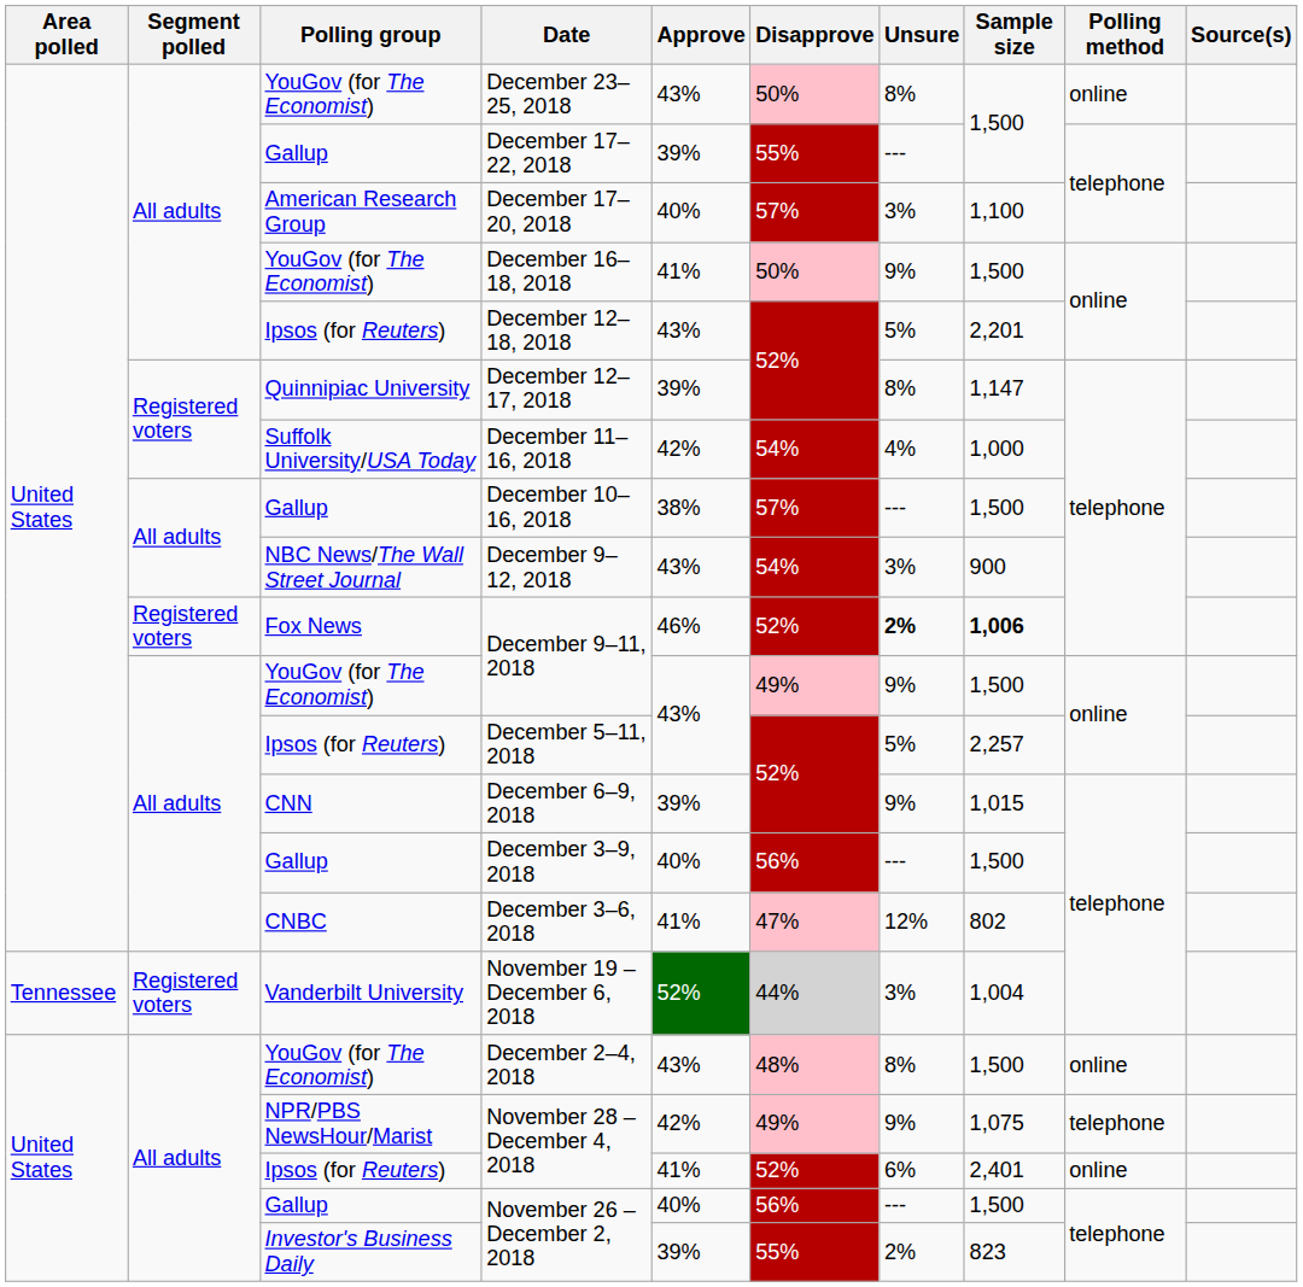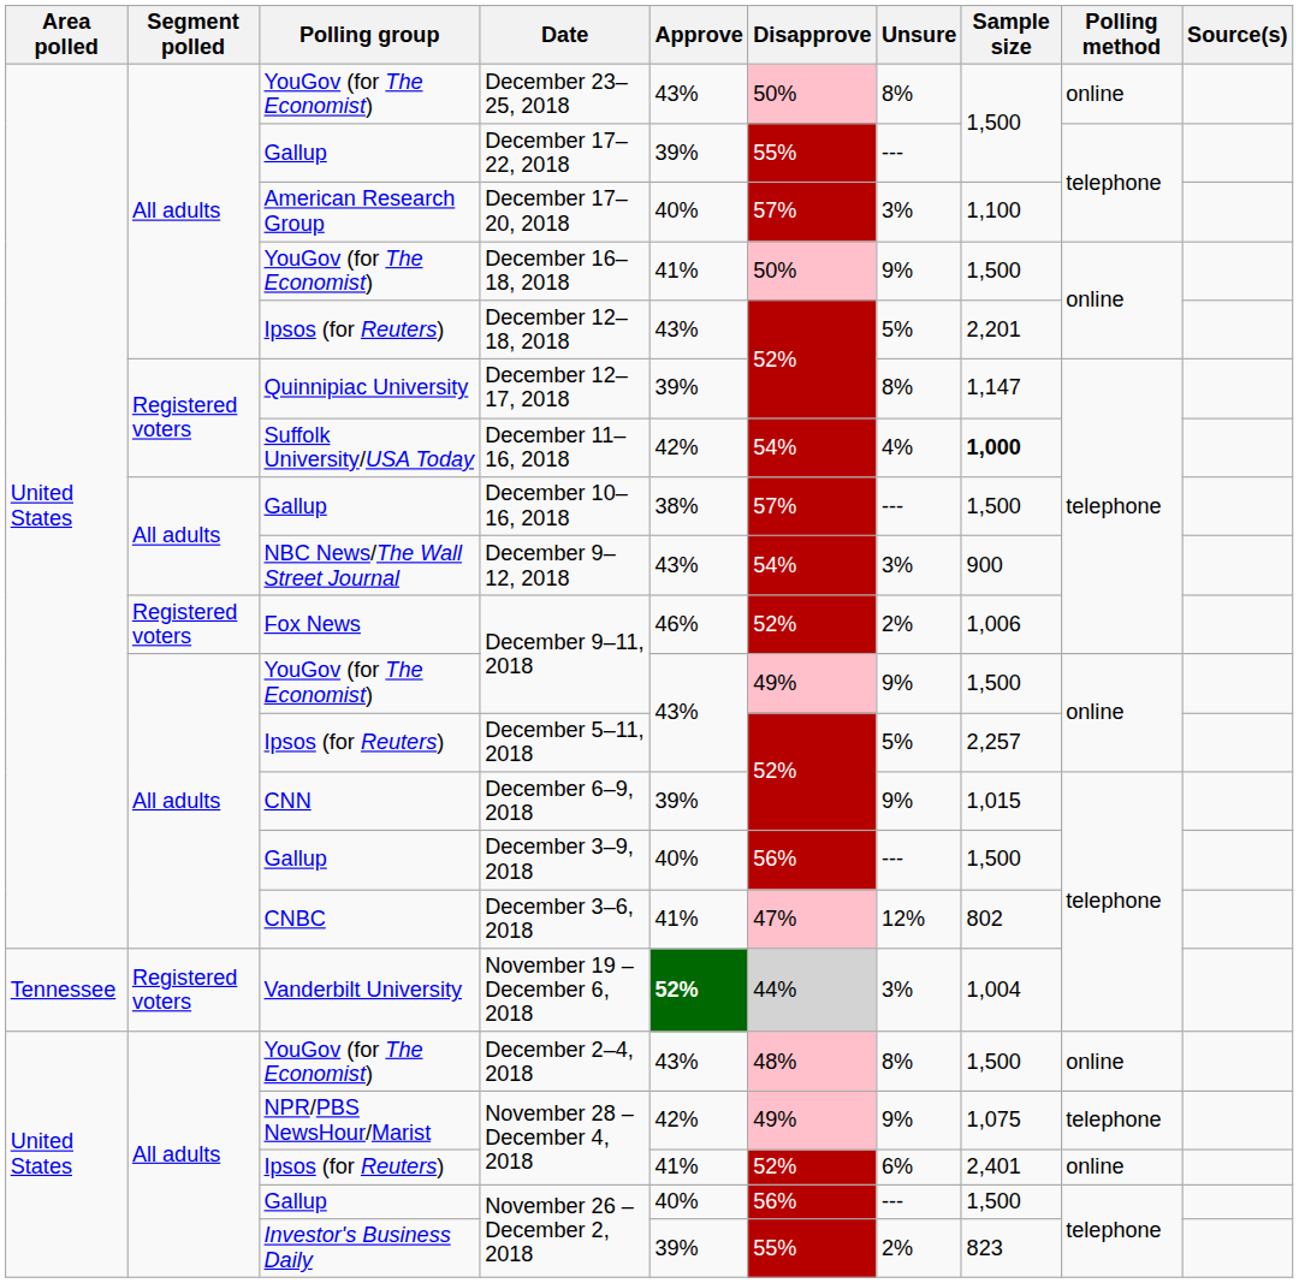December 11–16, 2018 | Sample size: normal -> bold
Fox News / December 9–11, 2018 | Unsure: bold -> normal
Fox News / December 9–11, 2018 | Sample size: bold -> normal
November 19 – December 6, 2018 | Approve: normal -> bold
